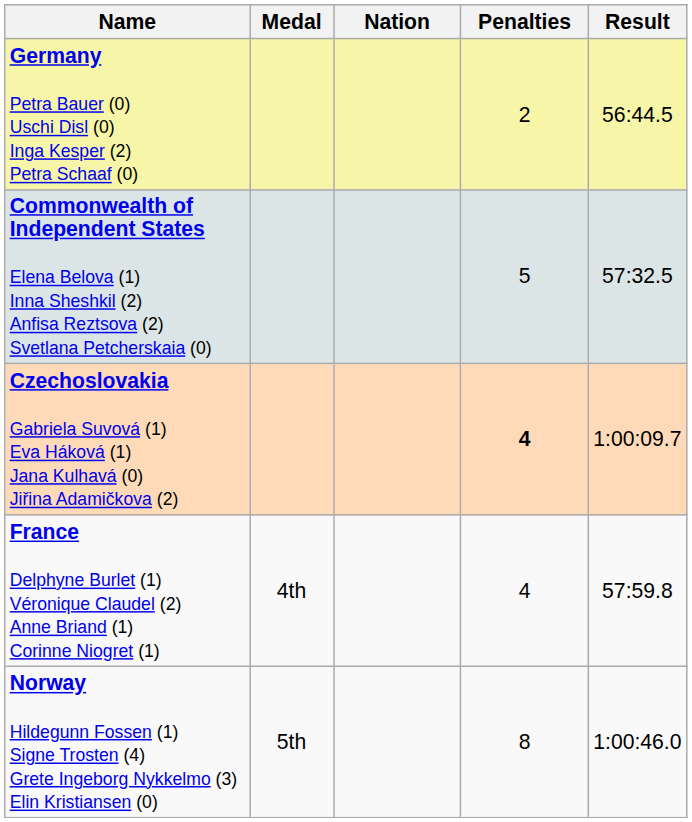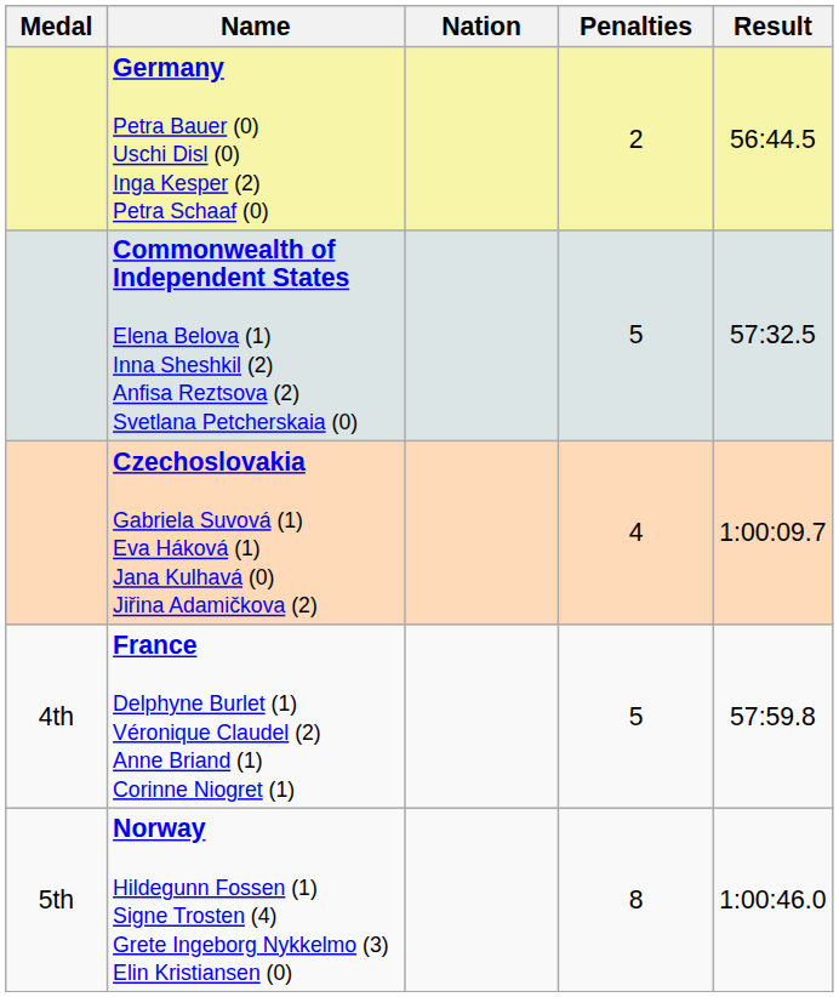columns swapped: Medal <-> Name
row 4 | Penalties: bold -> normal
row 5 | Penalties: 4 -> 5
